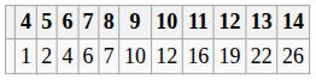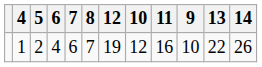columns swapped: 9 <-> 12
